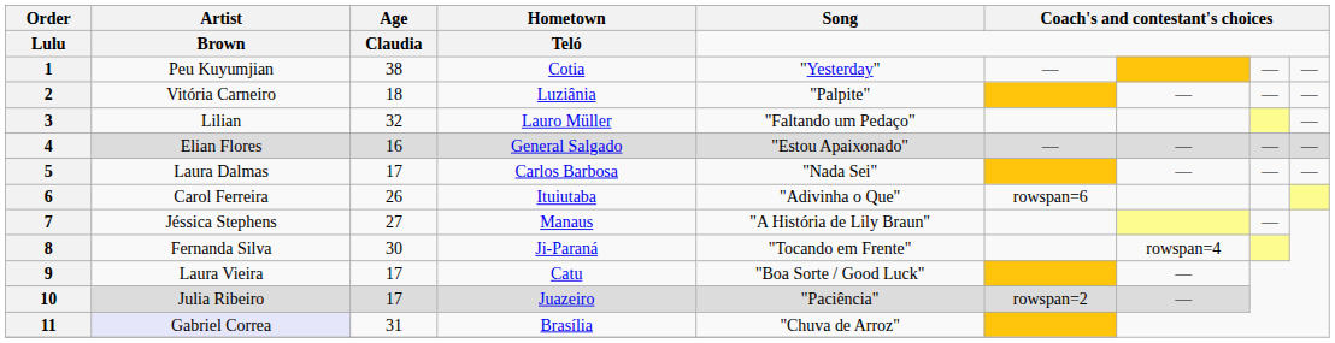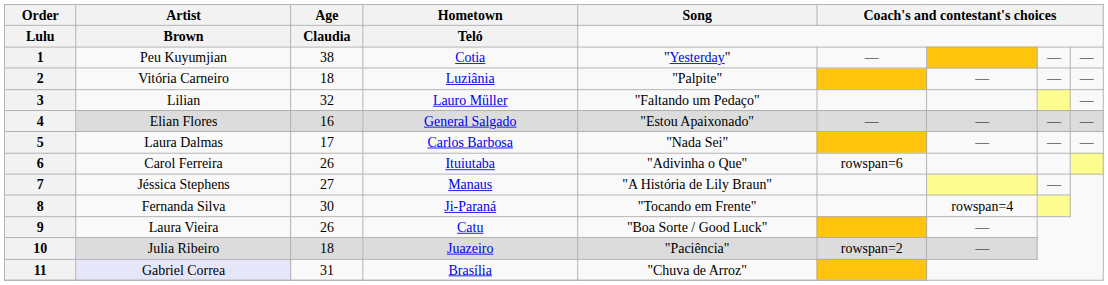9 | Age: 17 -> 26
10 | Age: 17 -> 18
